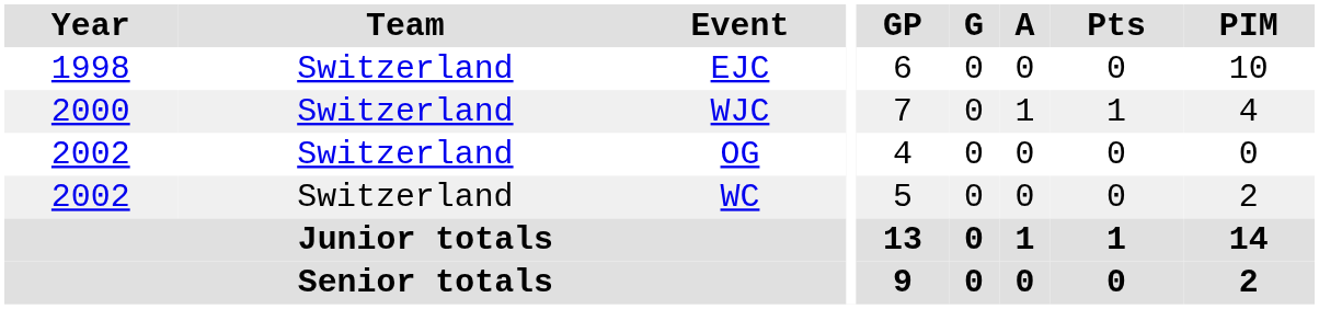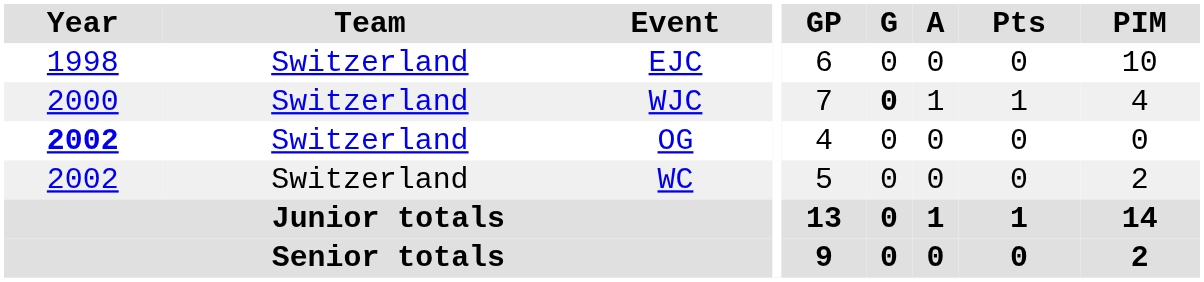WJC | G: normal -> bold
OG | Year: normal -> bold
